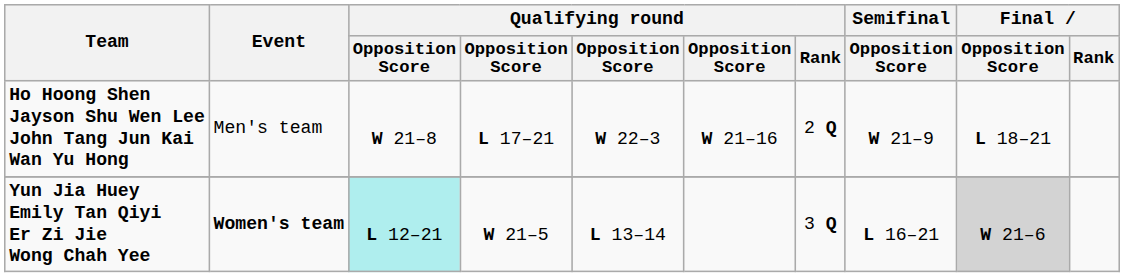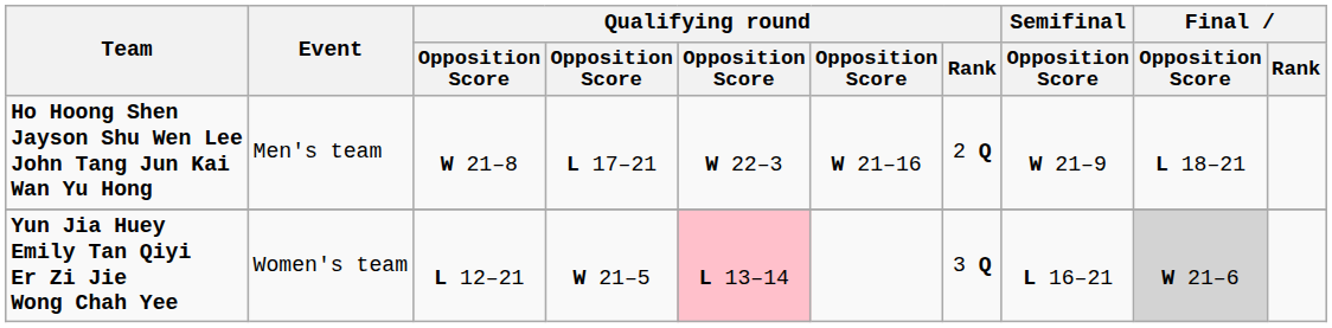Yun Jia Huey Emily Tan Qiyi Er Zi Jie Wong Chah Yee | Event: bold -> normal
Yun Jia Huey Emily Tan Qiyi Er Zi Jie Wong Chah Yee | column 3: paleturquoise background -> no background
Yun Jia Huey Emily Tan Qiyi Er Zi Jie Wong Chah Yee | column 5: no background -> pink background
